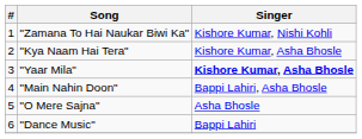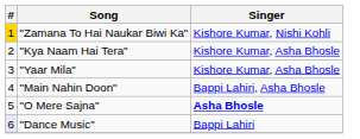"Zamana To Hai Naukar Biwi Ka" | #: no background -> gold background
"Yaar Mila" | Singer: bold -> normal
"O Mere Sajna" | Singer: normal -> bold
"Dance Music" | #: no background -> lavender background
